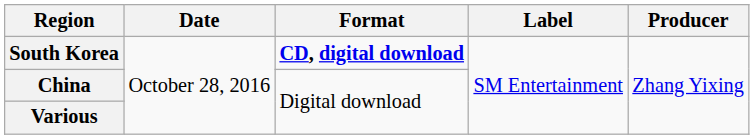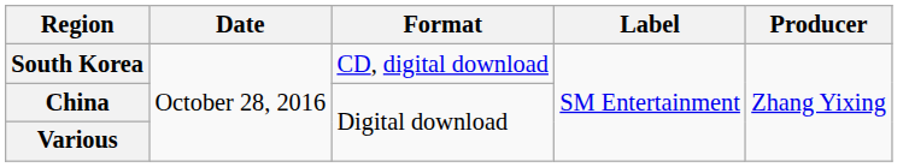South Korea | Format: bold -> normal
